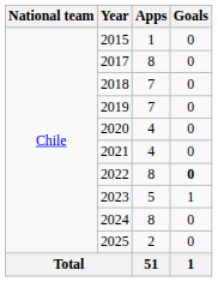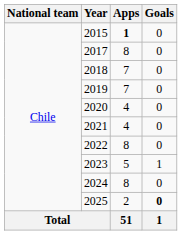2015 | Apps: normal -> bold
2022 | Goals: bold -> normal
2025 | Goals: normal -> bold
